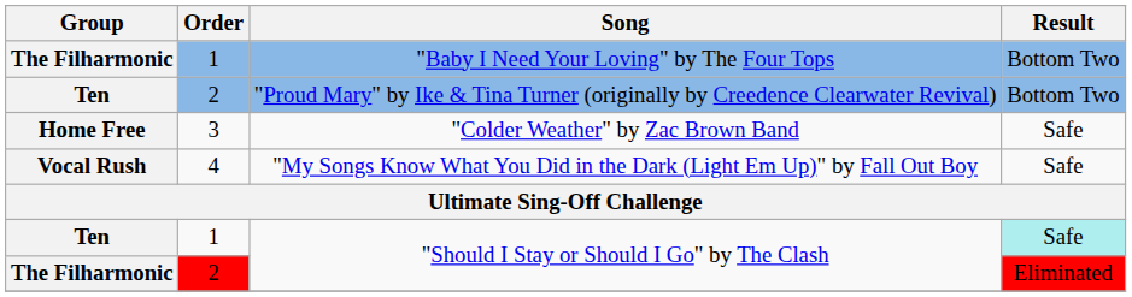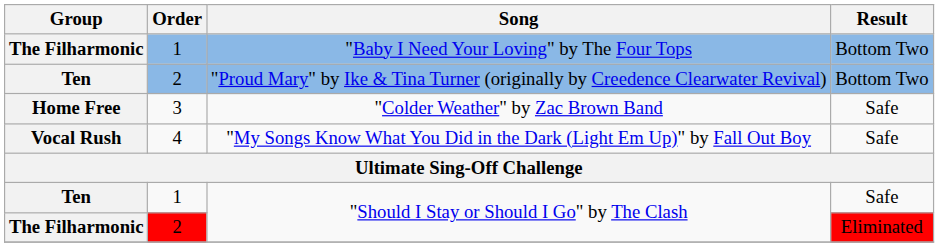Ten / "Should I Stay or Should I Go" by The Clash | Result: paleturquoise background -> no background
